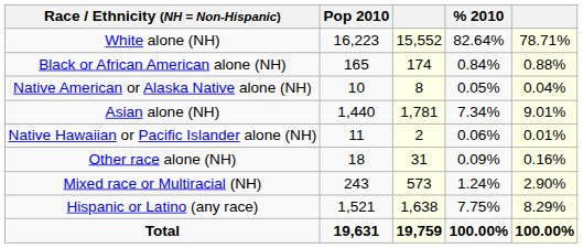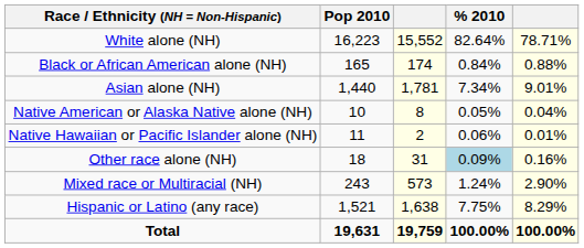rows swapped: Native American or Alaska Native alone (NH) <-> Asian alone (NH)
Other race alone (NH) | % 2010: no background -> lightblue background
